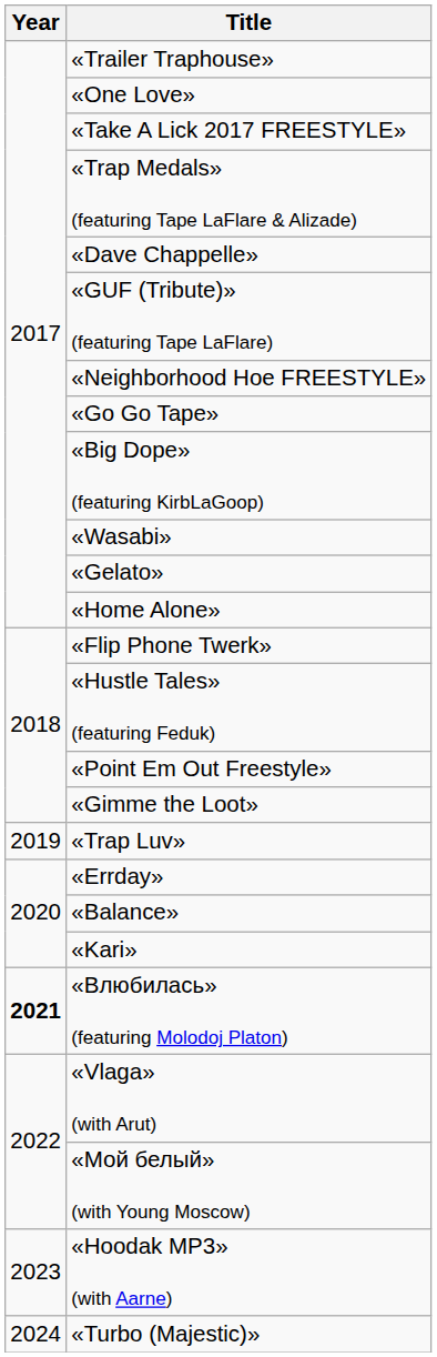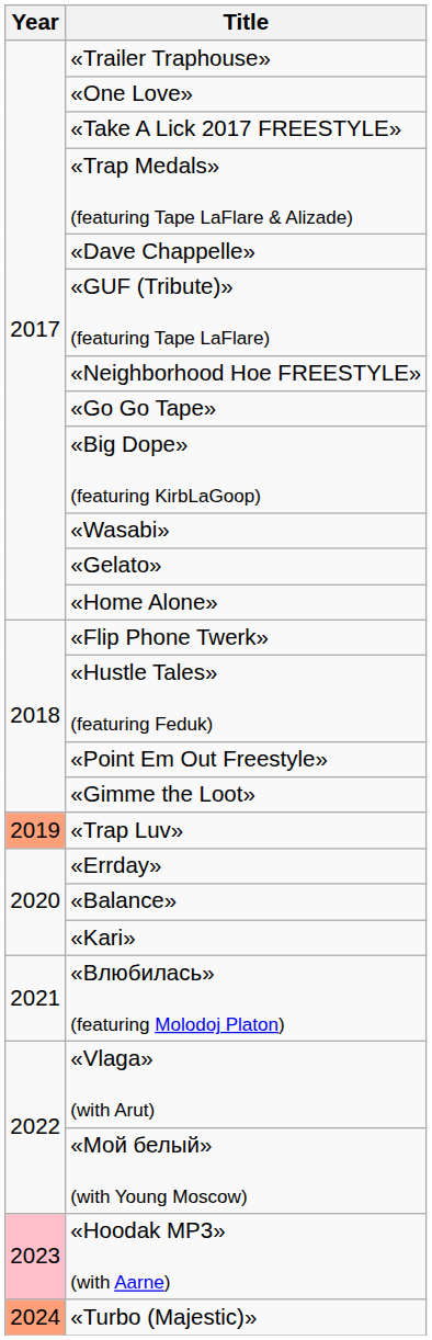«Trap Luv» | Year: no background -> lightsalmon background
«Влюбилась» (featuring Molodoj Platon) | Year: bold -> normal
«Hoodak MP3» (with Aarne) | Year: no background -> pink background
«Turbo (Majestic)» | Year: no background -> lightsalmon background
